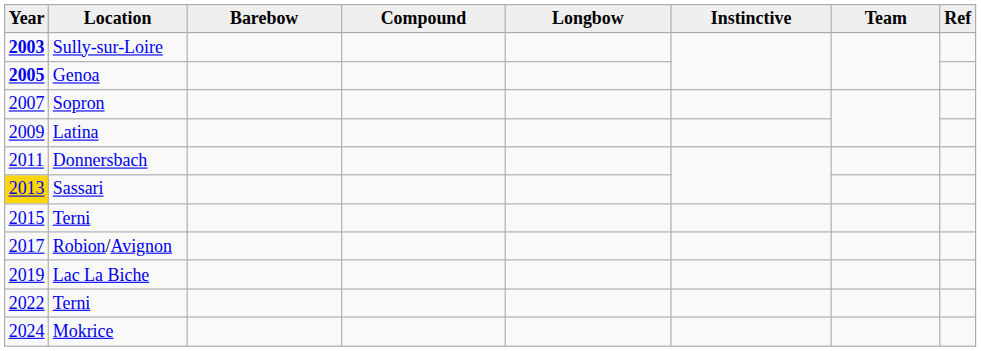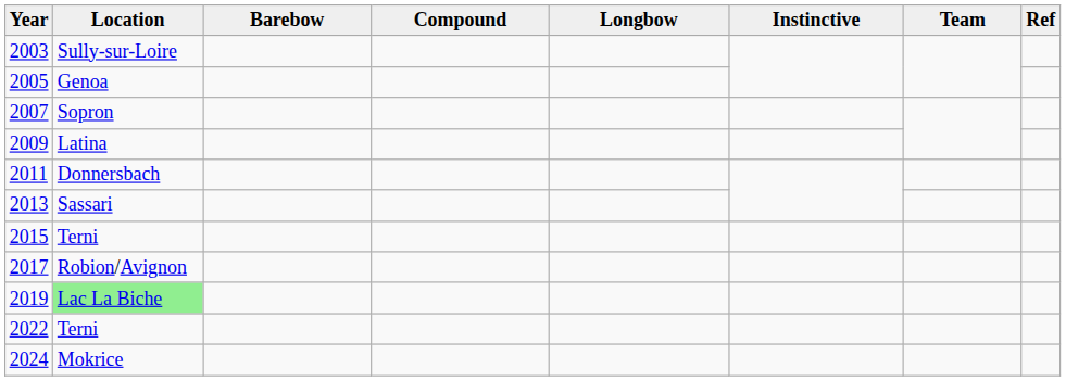Sully-sur-Loire | Year: bold -> normal
Genoa | Year: bold -> normal
Sassari | Year: gold background -> no background
Lac La Biche | Location: no background -> lightgreen background
